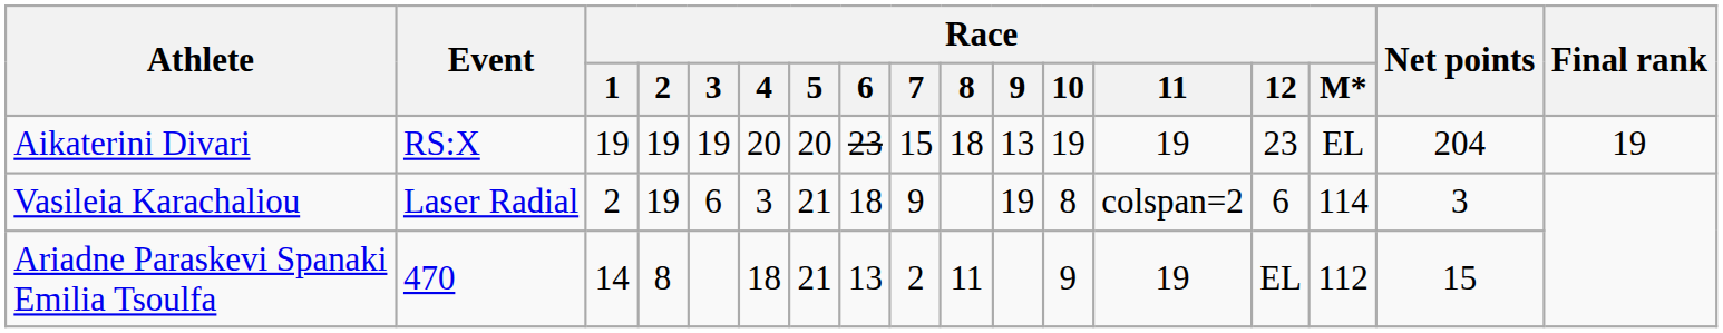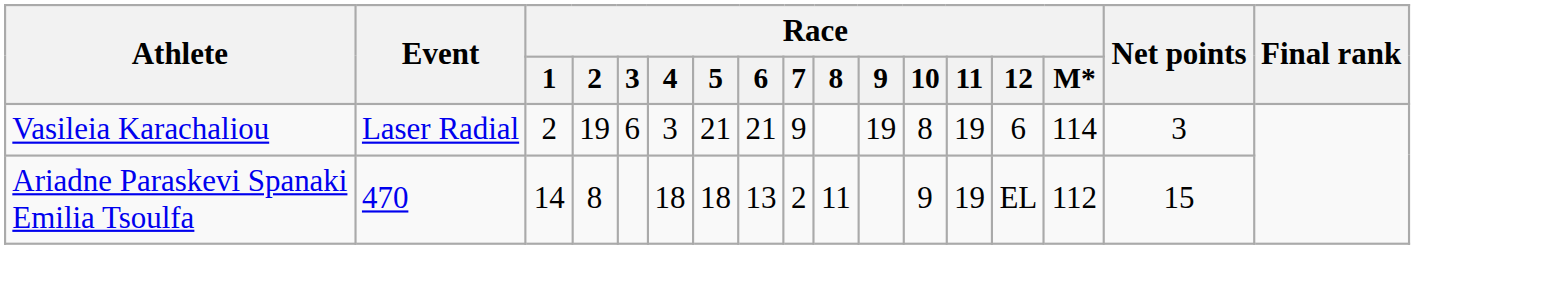- row: Aikaterini Divari | RS:X | 19 | 19 | 19 | 20 | 20 | 23 | 15 | 18 | 13 | 19 | 19 | 23 | EL | 204 | 19
Vasileia Karachaliou | Race / 6: 18 -> 21
Vasileia Karachaliou | Race / 11: colspan=2 -> 19
Ariadne Paraskevi Spanaki Emilia Tsoulfa | Race / 5: 21 -> 18
